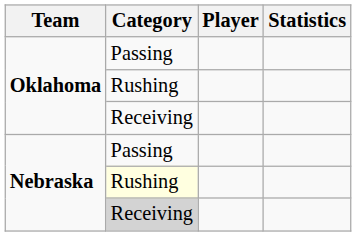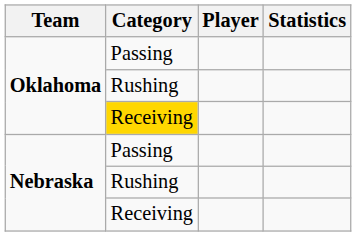Oklahoma / Receiving | Category: no background -> gold background
Nebraska / Rushing | Category: lightyellow background -> no background
Nebraska / Receiving | Category: lightgrey background -> no background
